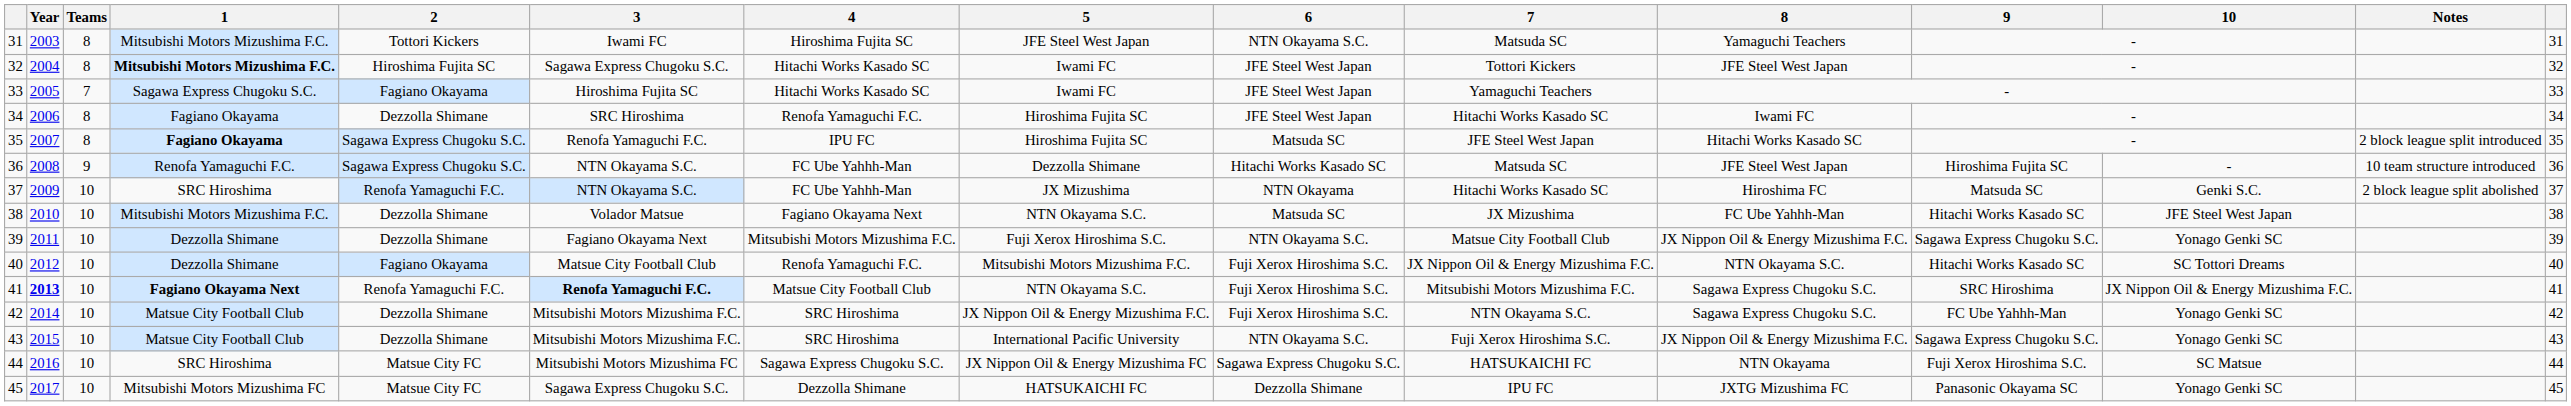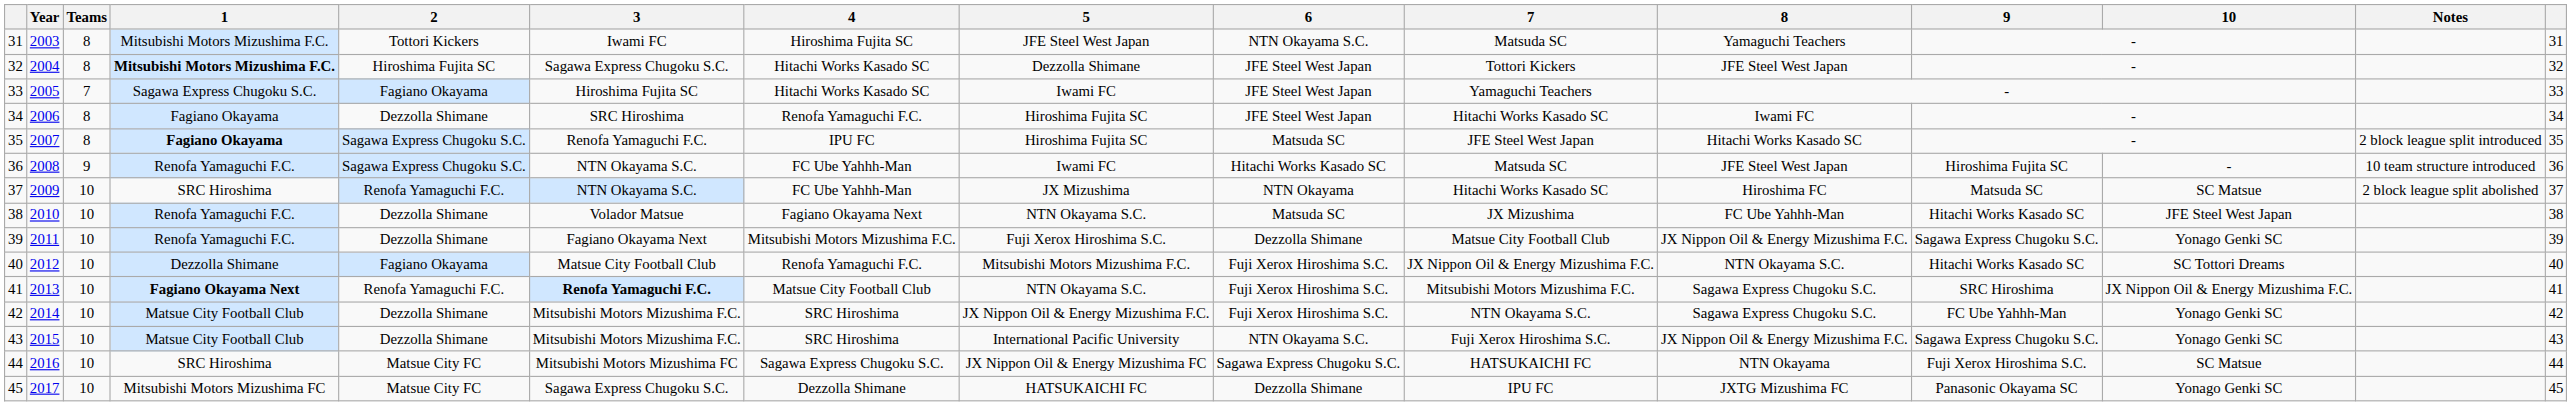row 3 | 5: Iwami FC -> Dezzolla Shimane
row 7 | 5: Dezzolla Shimane -> Iwami FC
row 8 | 10: Genki S.C. -> SC Matsue
row 9 | 1: Mitsubishi Motors Mizushima F.C. -> Renofa Yamaguchi F.C.
row 10 | 1: Dezzolla Shimane -> Renofa Yamaguchi F.C.
row 10 | 6: NTN Okayama S.C. -> Dezzolla Shimane
row 12 | Year: bold -> normal
